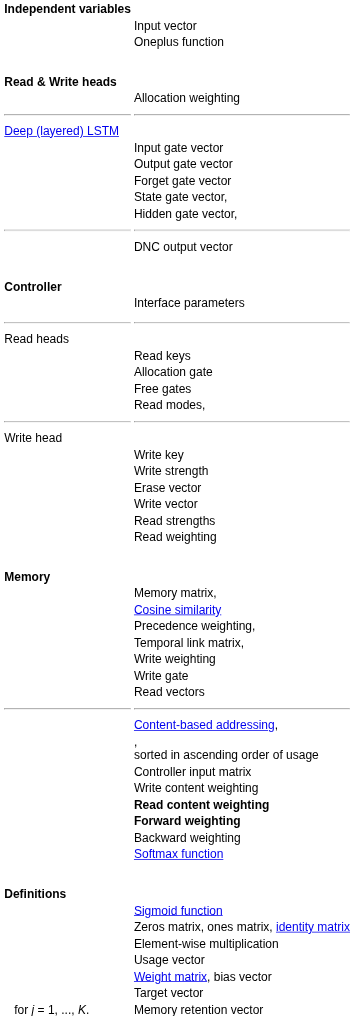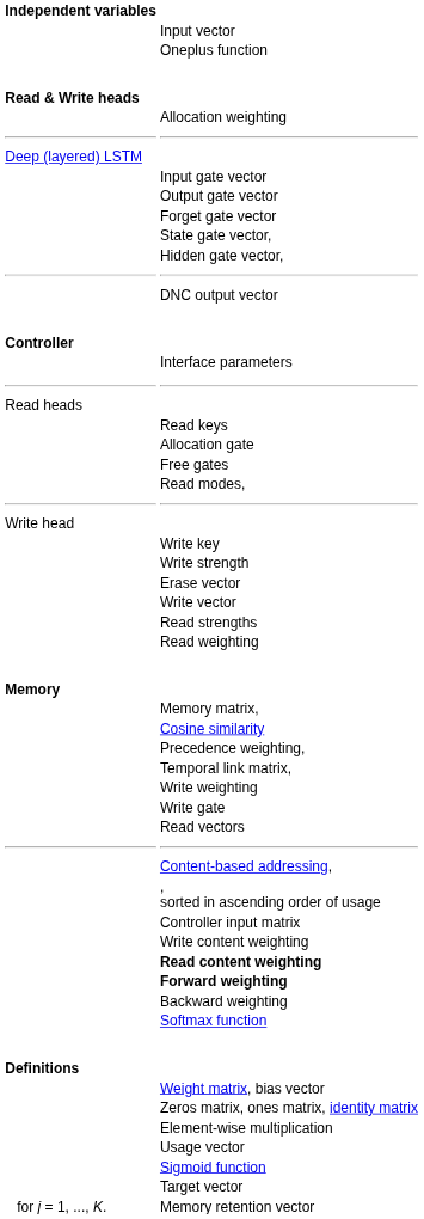row 44 | column 2: Sigmoid function -> Weight matrix, bias vector
row 48 | column 2: Weight matrix, bias vector -> Sigmoid function
